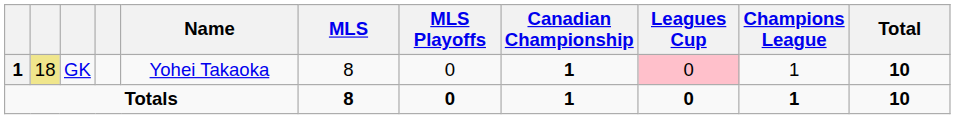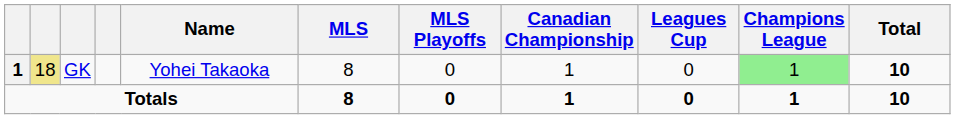row 2 | Canadian Championship: bold -> normal
row 2 | Leagues Cup: pink background -> no background
row 2 | Champions League: no background -> lightgreen background
